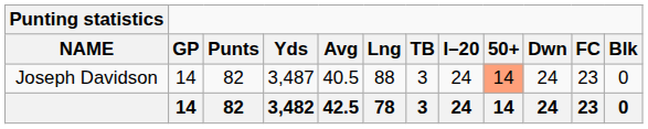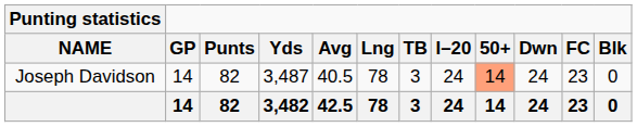Joseph Davidson | Lng: 88 -> 78
